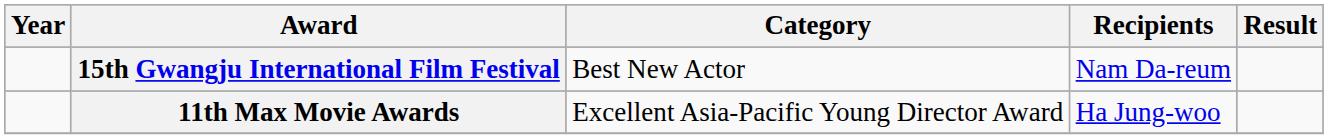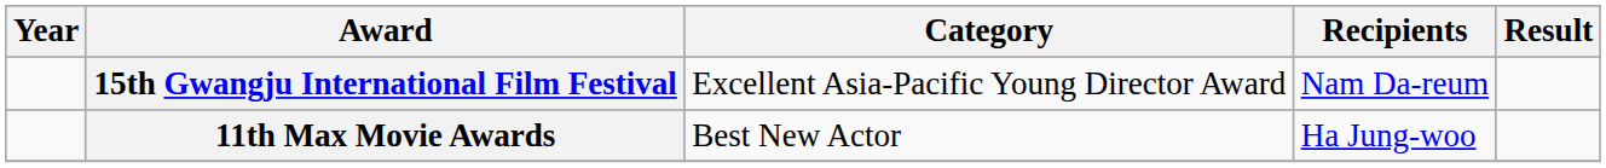15th Gwangju International Film Festival | Category: Best New Actor -> Excellent Asia-Pacific Young Director Award
11th Max Movie Awards | Category: Excellent Asia-Pacific Young Director Award -> Best New Actor
